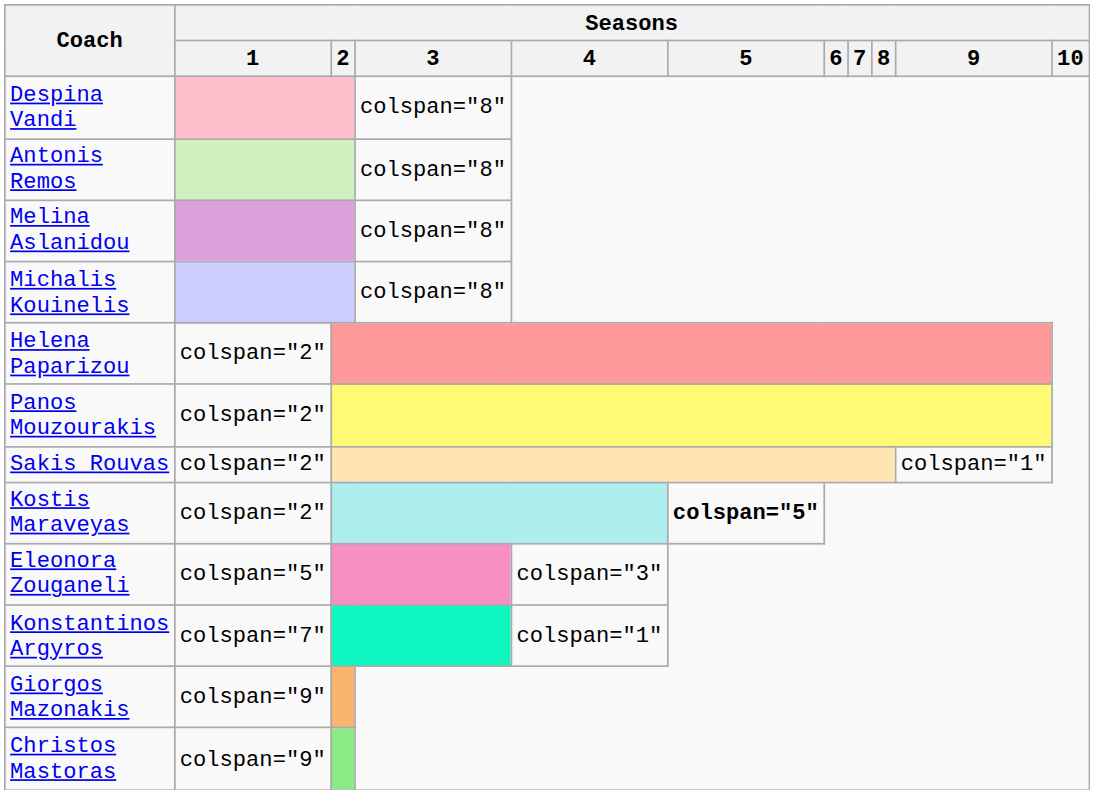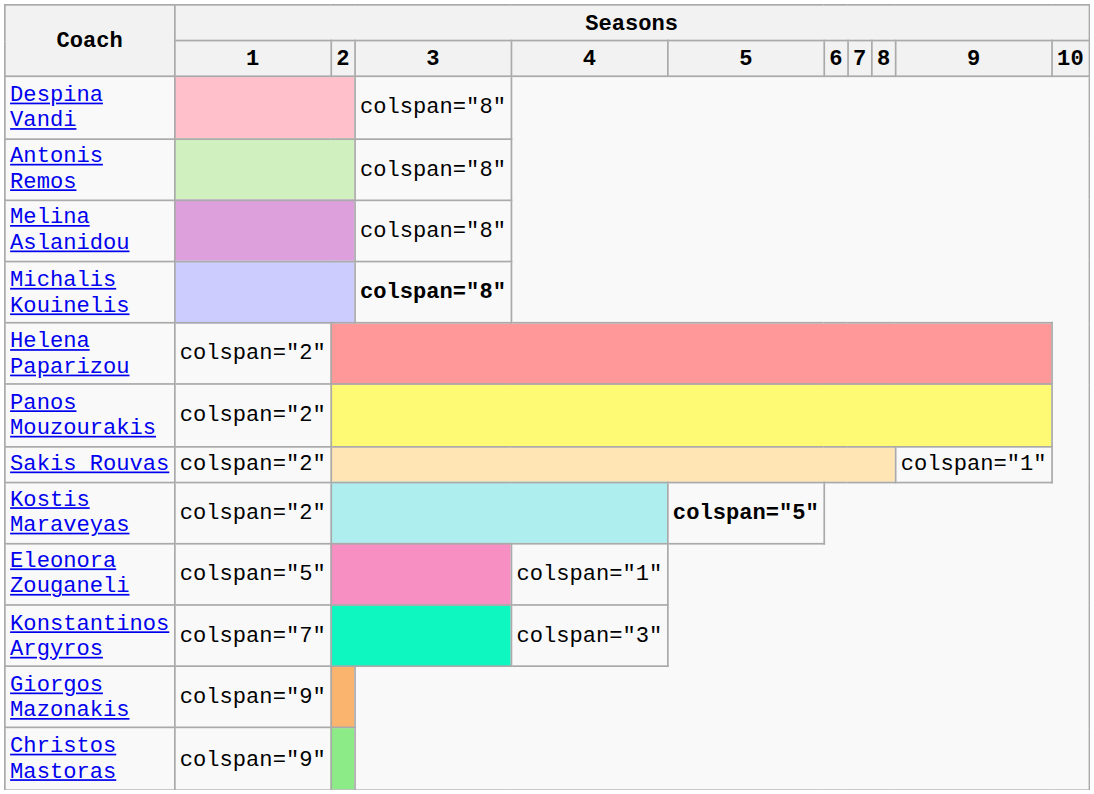Michalis Kouinelis | Seasons / 3: normal -> bold
Eleonora Zouganeli | Seasons / 4: colspan="3" -> colspan="1"
Konstantinos Argyros | Seasons / 4: colspan="1" -> colspan="3"
